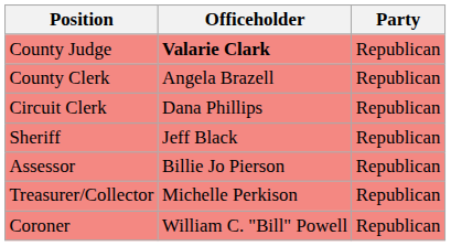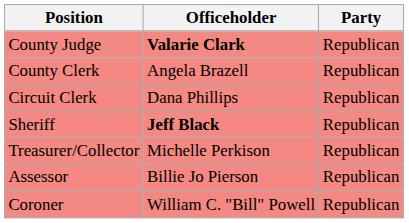Sheriff | Officeholder: normal -> bold
rows swapped: Treasurer/Collector <-> Assessor
